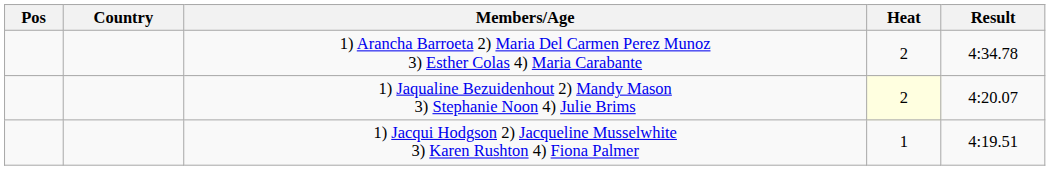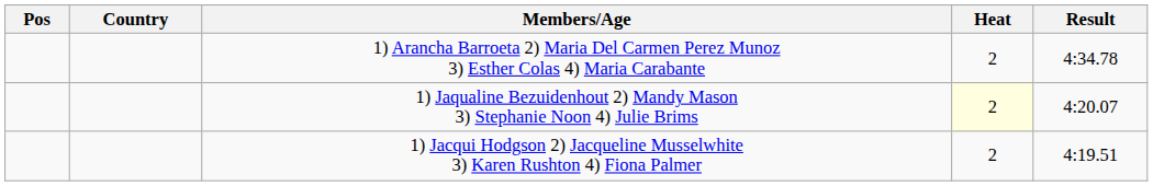row 4 | Heat: 1 -> 2
